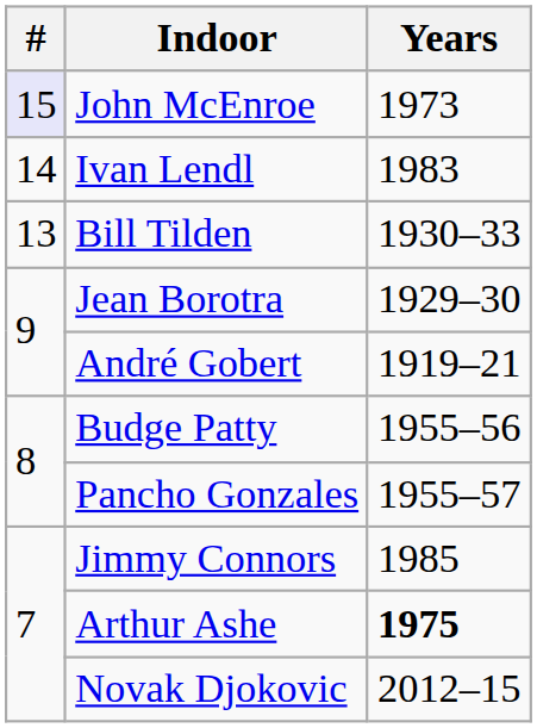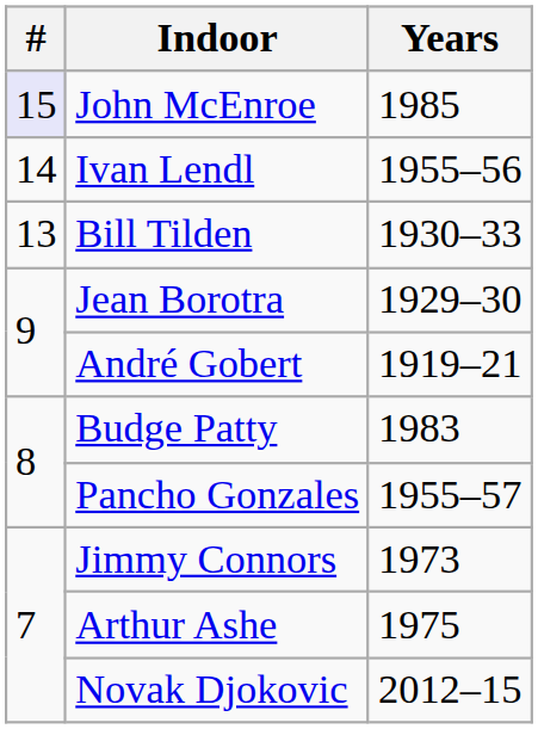John McEnroe | Years: 1973 -> 1985
Ivan Lendl | Years: 1983 -> 1955–56
Budge Patty | Years: 1955–56 -> 1983
Jimmy Connors | Years: 1985 -> 1973
Arthur Ashe | Years: bold -> normal
